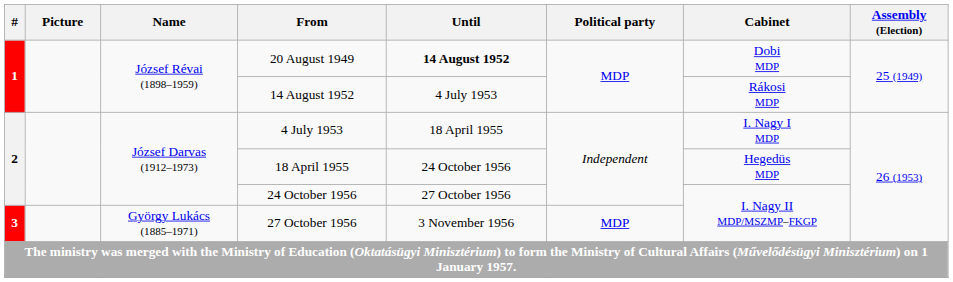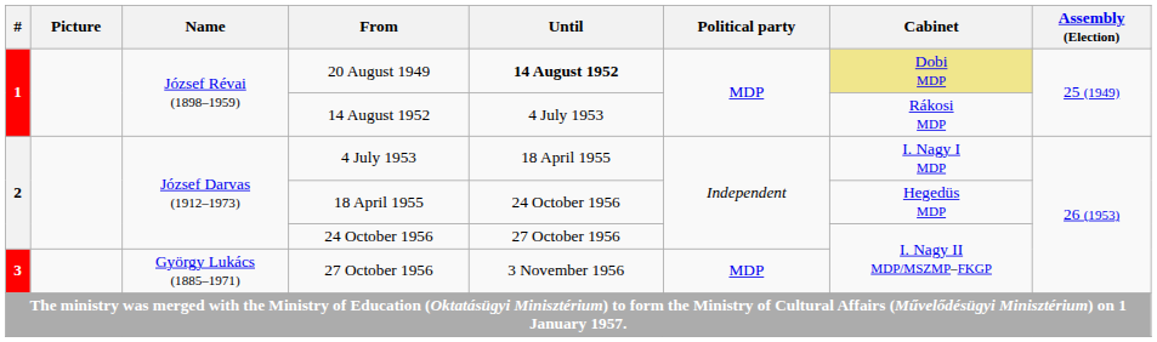20 August 1949 | Cabinet: no background -> khaki background
